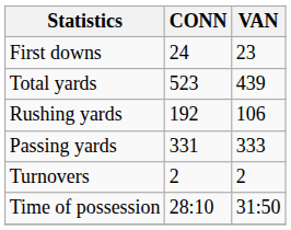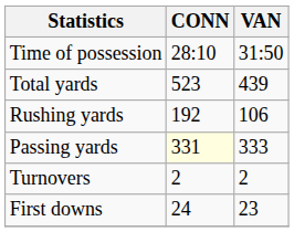rows swapped: First downs <-> Time of possession
Passing yards | CONN: no background -> lightyellow background
